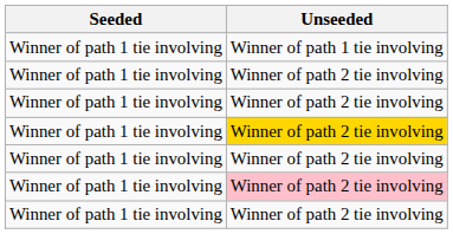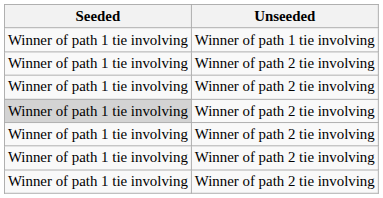row 5 | Seeded: no background -> lightgrey background
row 5 | Unseeded: gold background -> no background
row 7 | Unseeded: pink background -> no background
